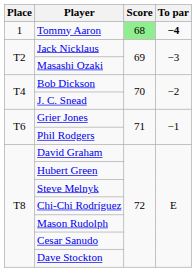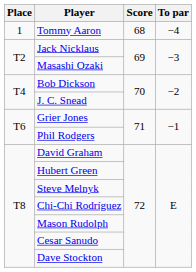Tommy Aaron | Score: lightgreen background -> no background
Tommy Aaron | To par: bold -> normal
